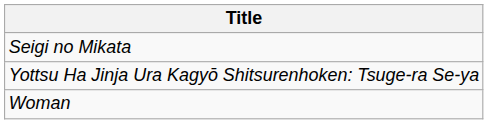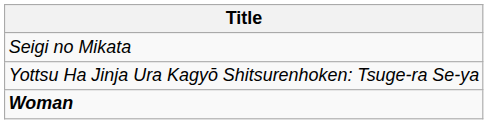row 4 | column 1: normal -> bold
